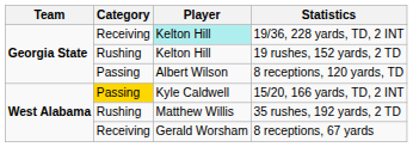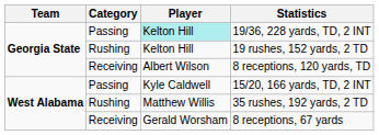19/36, 228 yards, TD, 2 INT | Category: Receiving -> Passing
8 receptions, 120 yards, TD | Category: Passing -> Receiving
15/20, 166 yards, TD, 2 INT | Category: gold background -> no background
